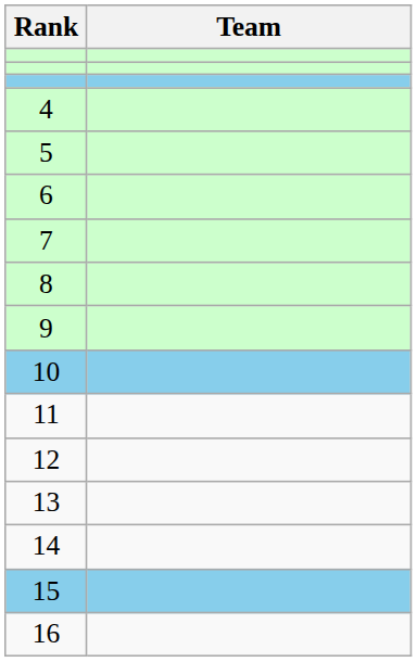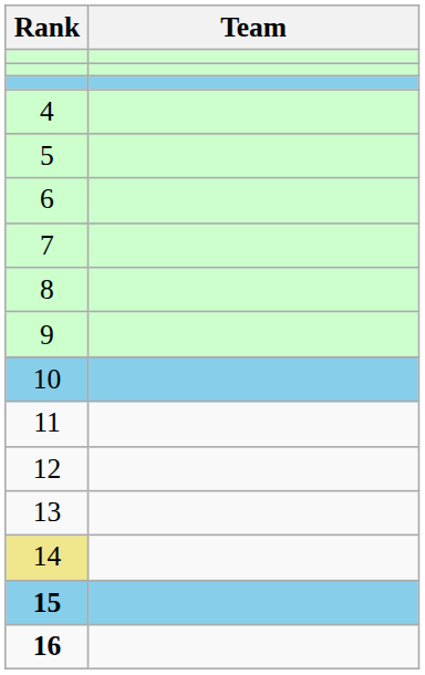row 15 | Rank: no background -> khaki background
row 16 | Rank: normal -> bold
row 17 | Rank: normal -> bold
